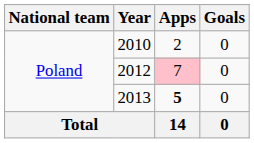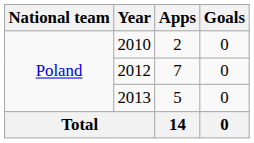2012 | Apps: pink background -> no background
2013 | Apps: bold -> normal
